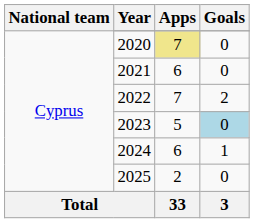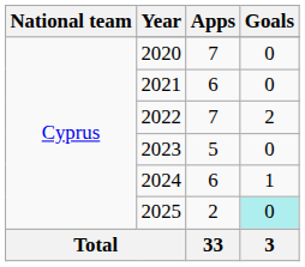2020 | Apps: khaki background -> no background
2023 | Goals: lightblue background -> no background
2025 | Goals: no background -> paleturquoise background
